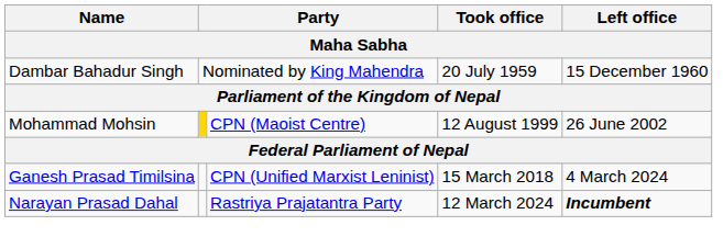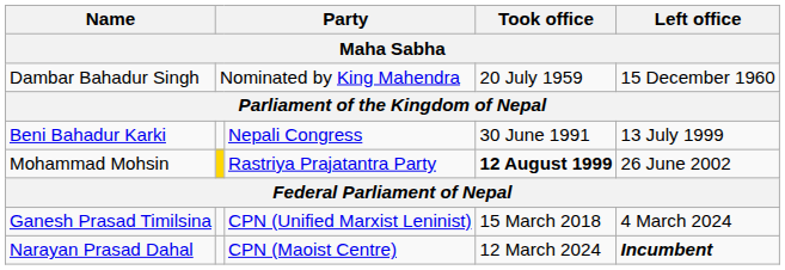+ row: Beni Bahadur Karki | Nepali Congress | 30 June 1991 | 13 July 1999
Mohammad Mohsin | column 3: CPN (Maoist Centre) -> Rastriya Prajatantra Party
Mohammad Mohsin | Took office: normal -> bold
Narayan Prasad Dahal | column 3: Rastriya Prajatantra Party -> CPN (Maoist Centre)
